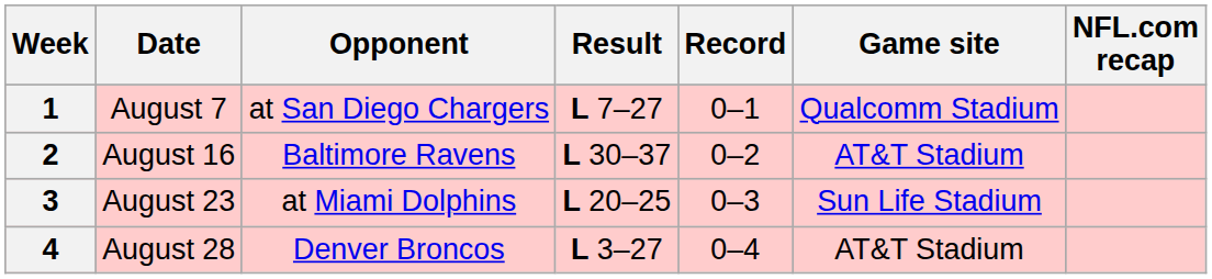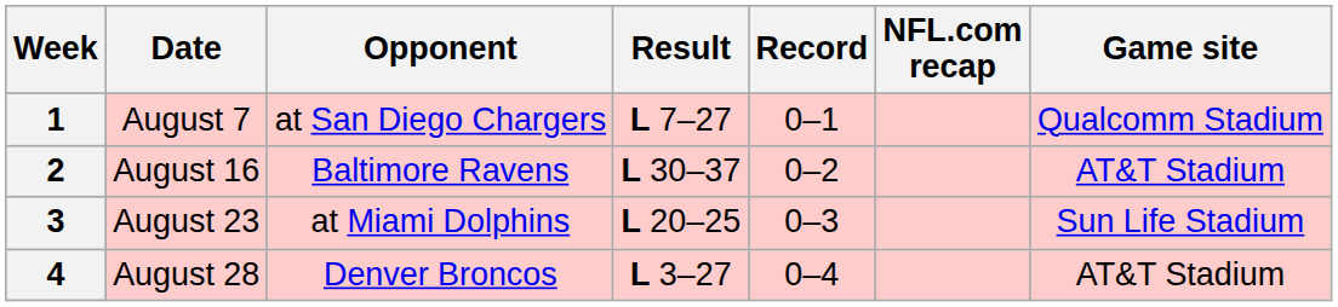columns swapped: Game site <-> NFL.com recap
